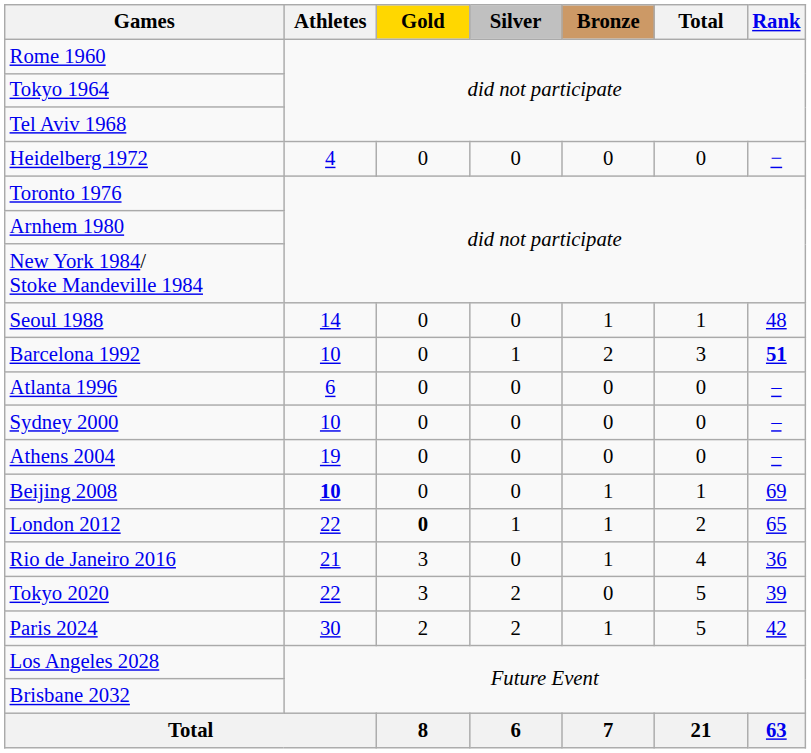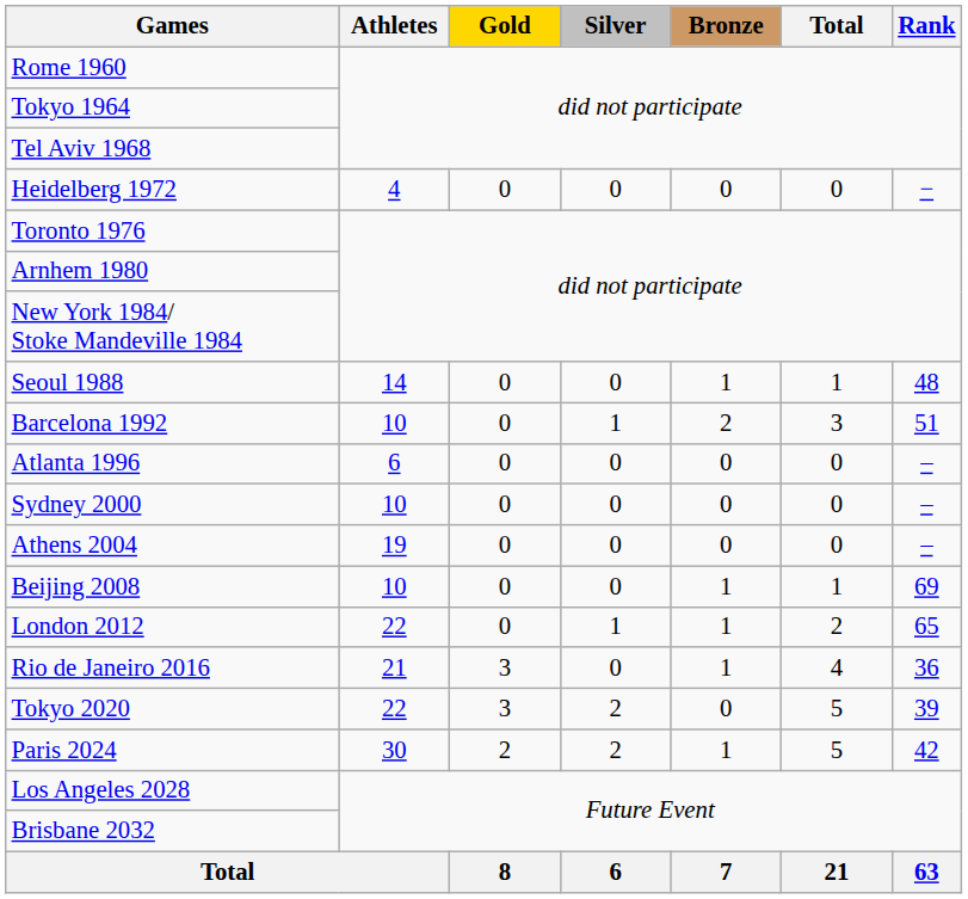Barcelona 1992 | Rank: bold -> normal
Beijing 2008 | Athletes: bold -> normal
London 2012 | Gold: bold -> normal
